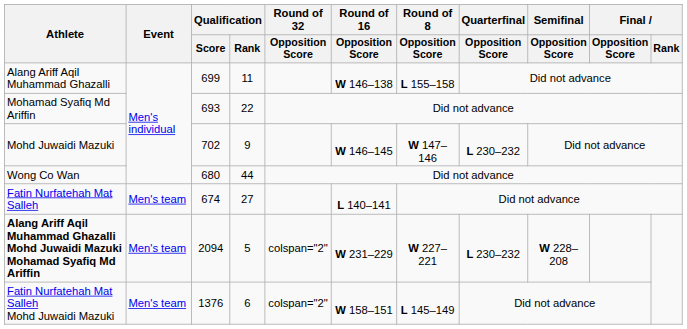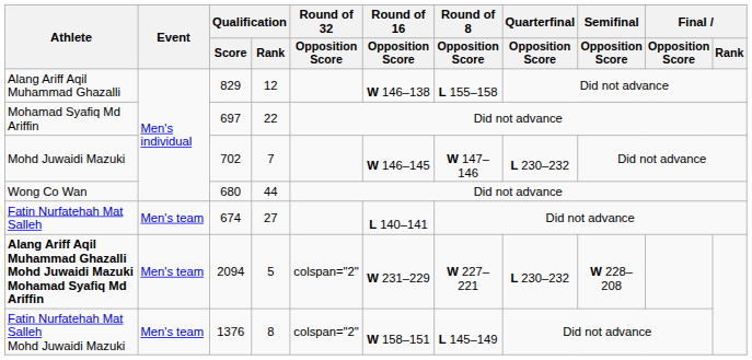Alang Ariff Aqil Muhammad Ghazalli | Qualification / Score: 699 -> 829
Alang Ariff Aqil Muhammad Ghazalli | Qualification / Rank: 11 -> 12
Mohamad Syafiq Md Ariffin | Qualification / Score: 693 -> 697
Mohd Juwaidi Mazuki | Qualification / Rank: 9 -> 7
Fatin Nurfatehah Mat Salleh Mohd Juwaidi Mazuki | Qualification / Rank: 6 -> 8
